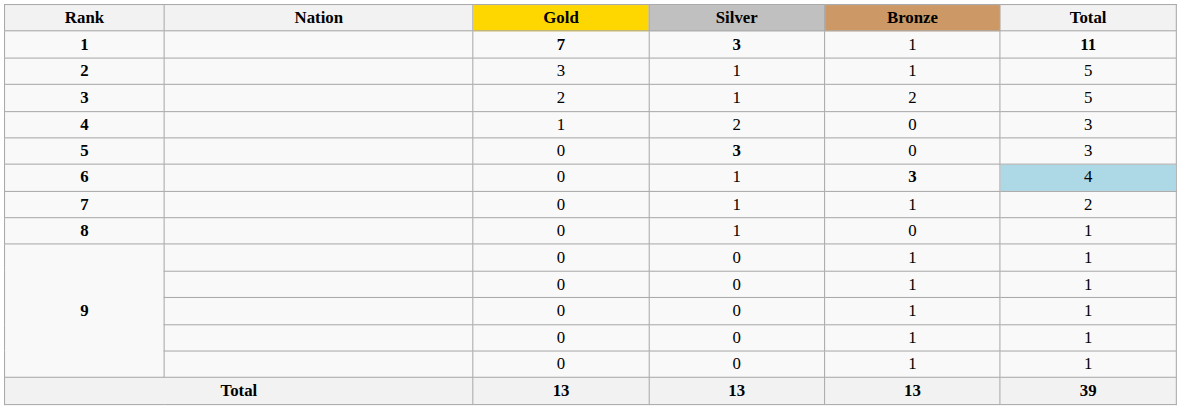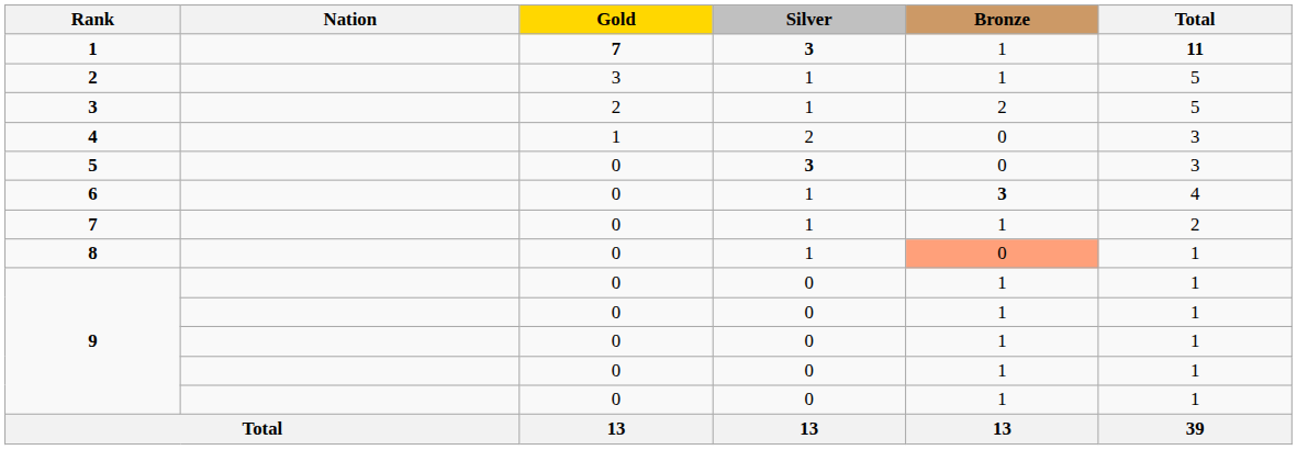6 | Total: lightblue background -> no background
8 | Bronze: no background -> lightsalmon background
